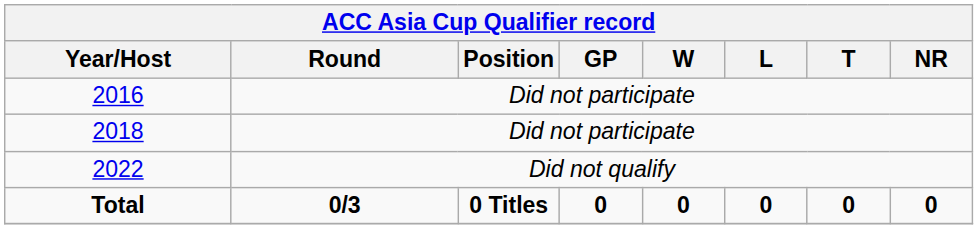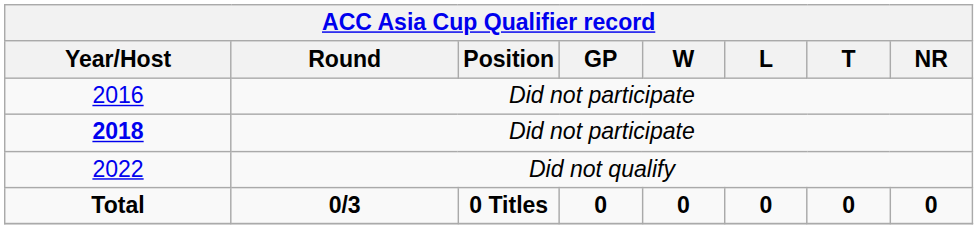2018 | Year/Host: normal -> bold
